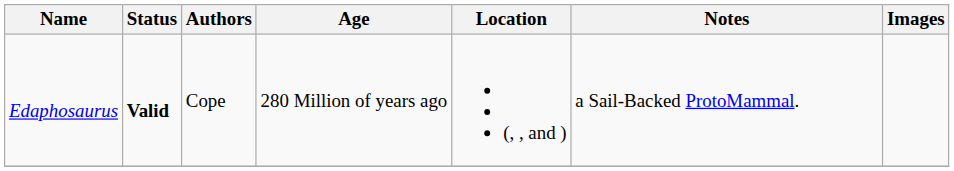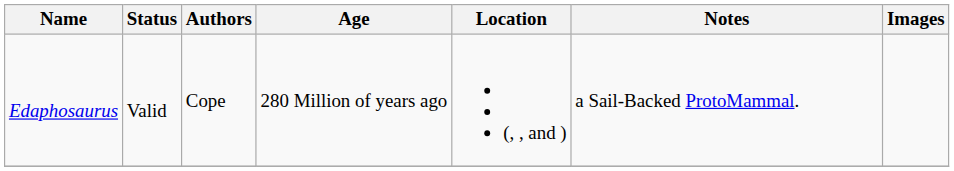Edaphosaurus | Status: bold -> normal
